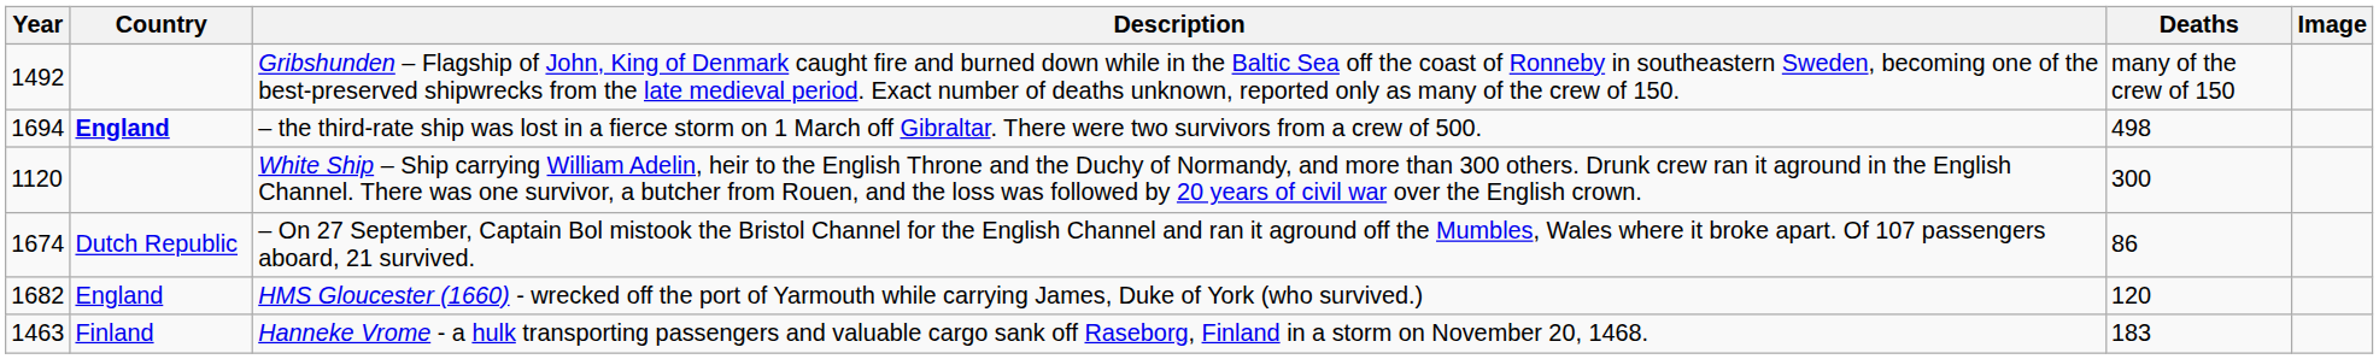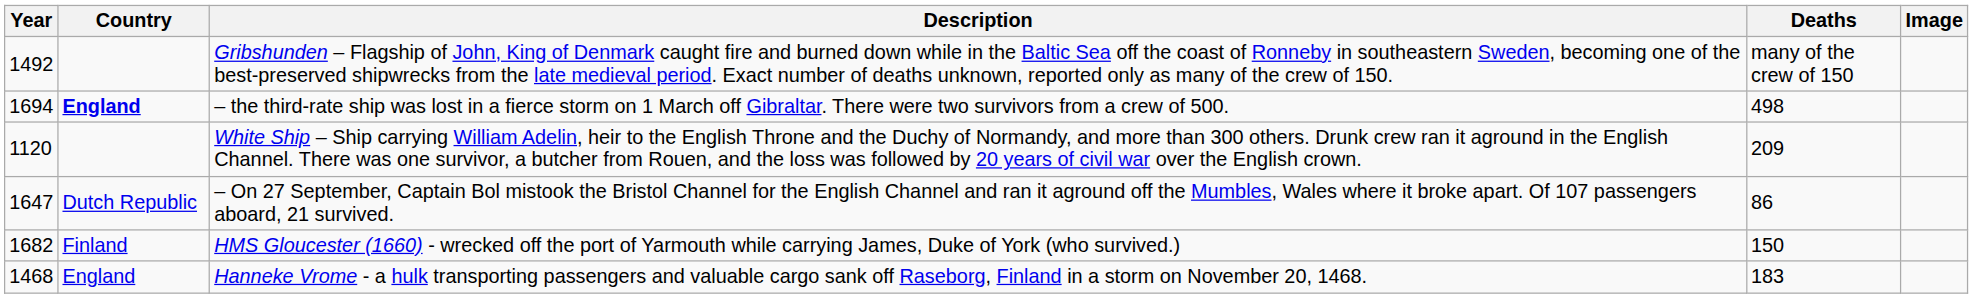row 4 | Deaths: 300 -> 209
row 5 | Year: 1674 -> 1647
row 6 | Country: England -> Finland
row 6 | Deaths: 120 -> 150
row 7 | Year: 1463 -> 1468
row 7 | Country: Finland -> England
